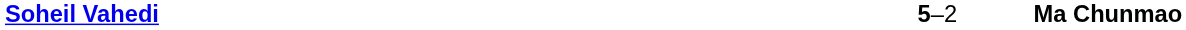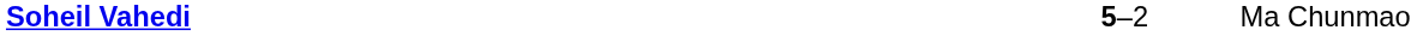Soheil Vahedi | column 3: bold -> normal
